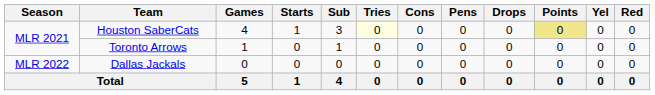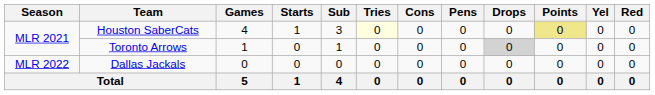Toronto Arrows | Drops: no background -> lightgrey background
